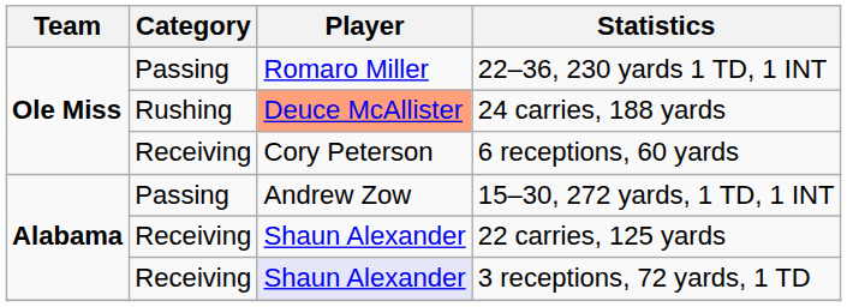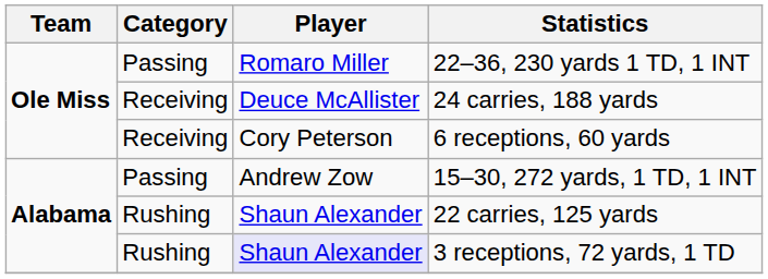24 carries, 188 yards | Category: Rushing -> Receiving
24 carries, 188 yards | Player: lightsalmon background -> no background
22 carries, 125 yards | Category: Receiving -> Rushing
3 receptions, 72 yards, 1 TD | Category: Receiving -> Rushing
